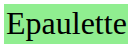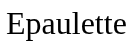row 1 | column 1: lightgreen background -> no background
